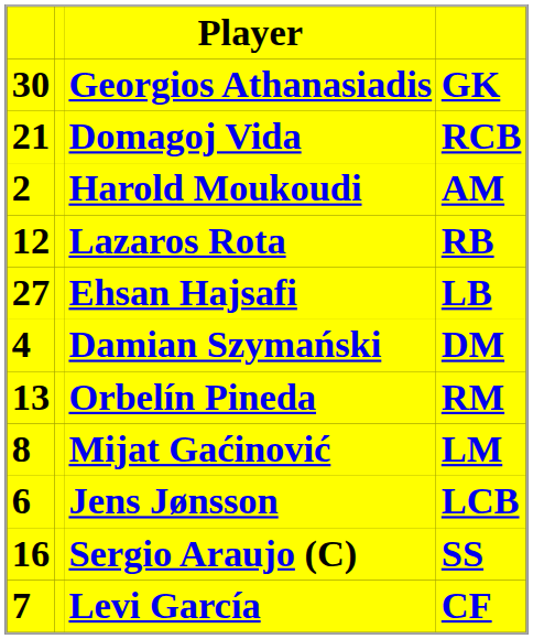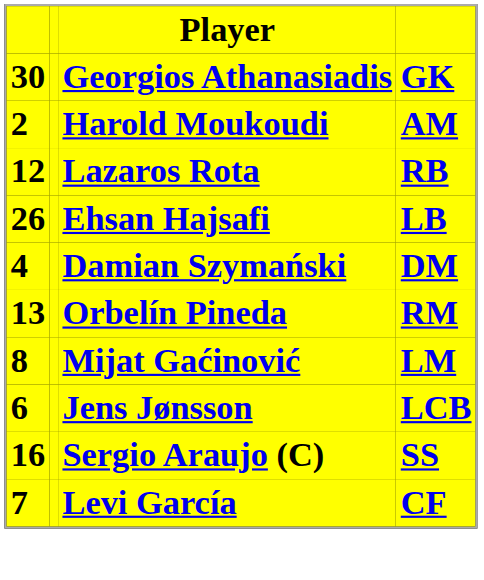- row: 21 | Domagoj Vida | RCB
Ehsan Hajsafi | column 1: 27 -> 26
